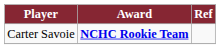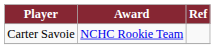Carter Savoie | Award: bold -> normal
